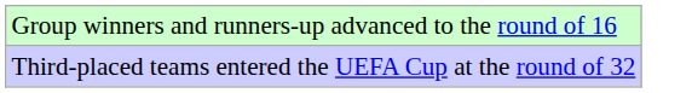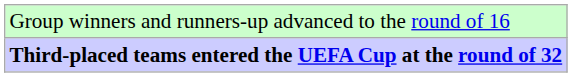row 2 | column 1: normal -> bold
